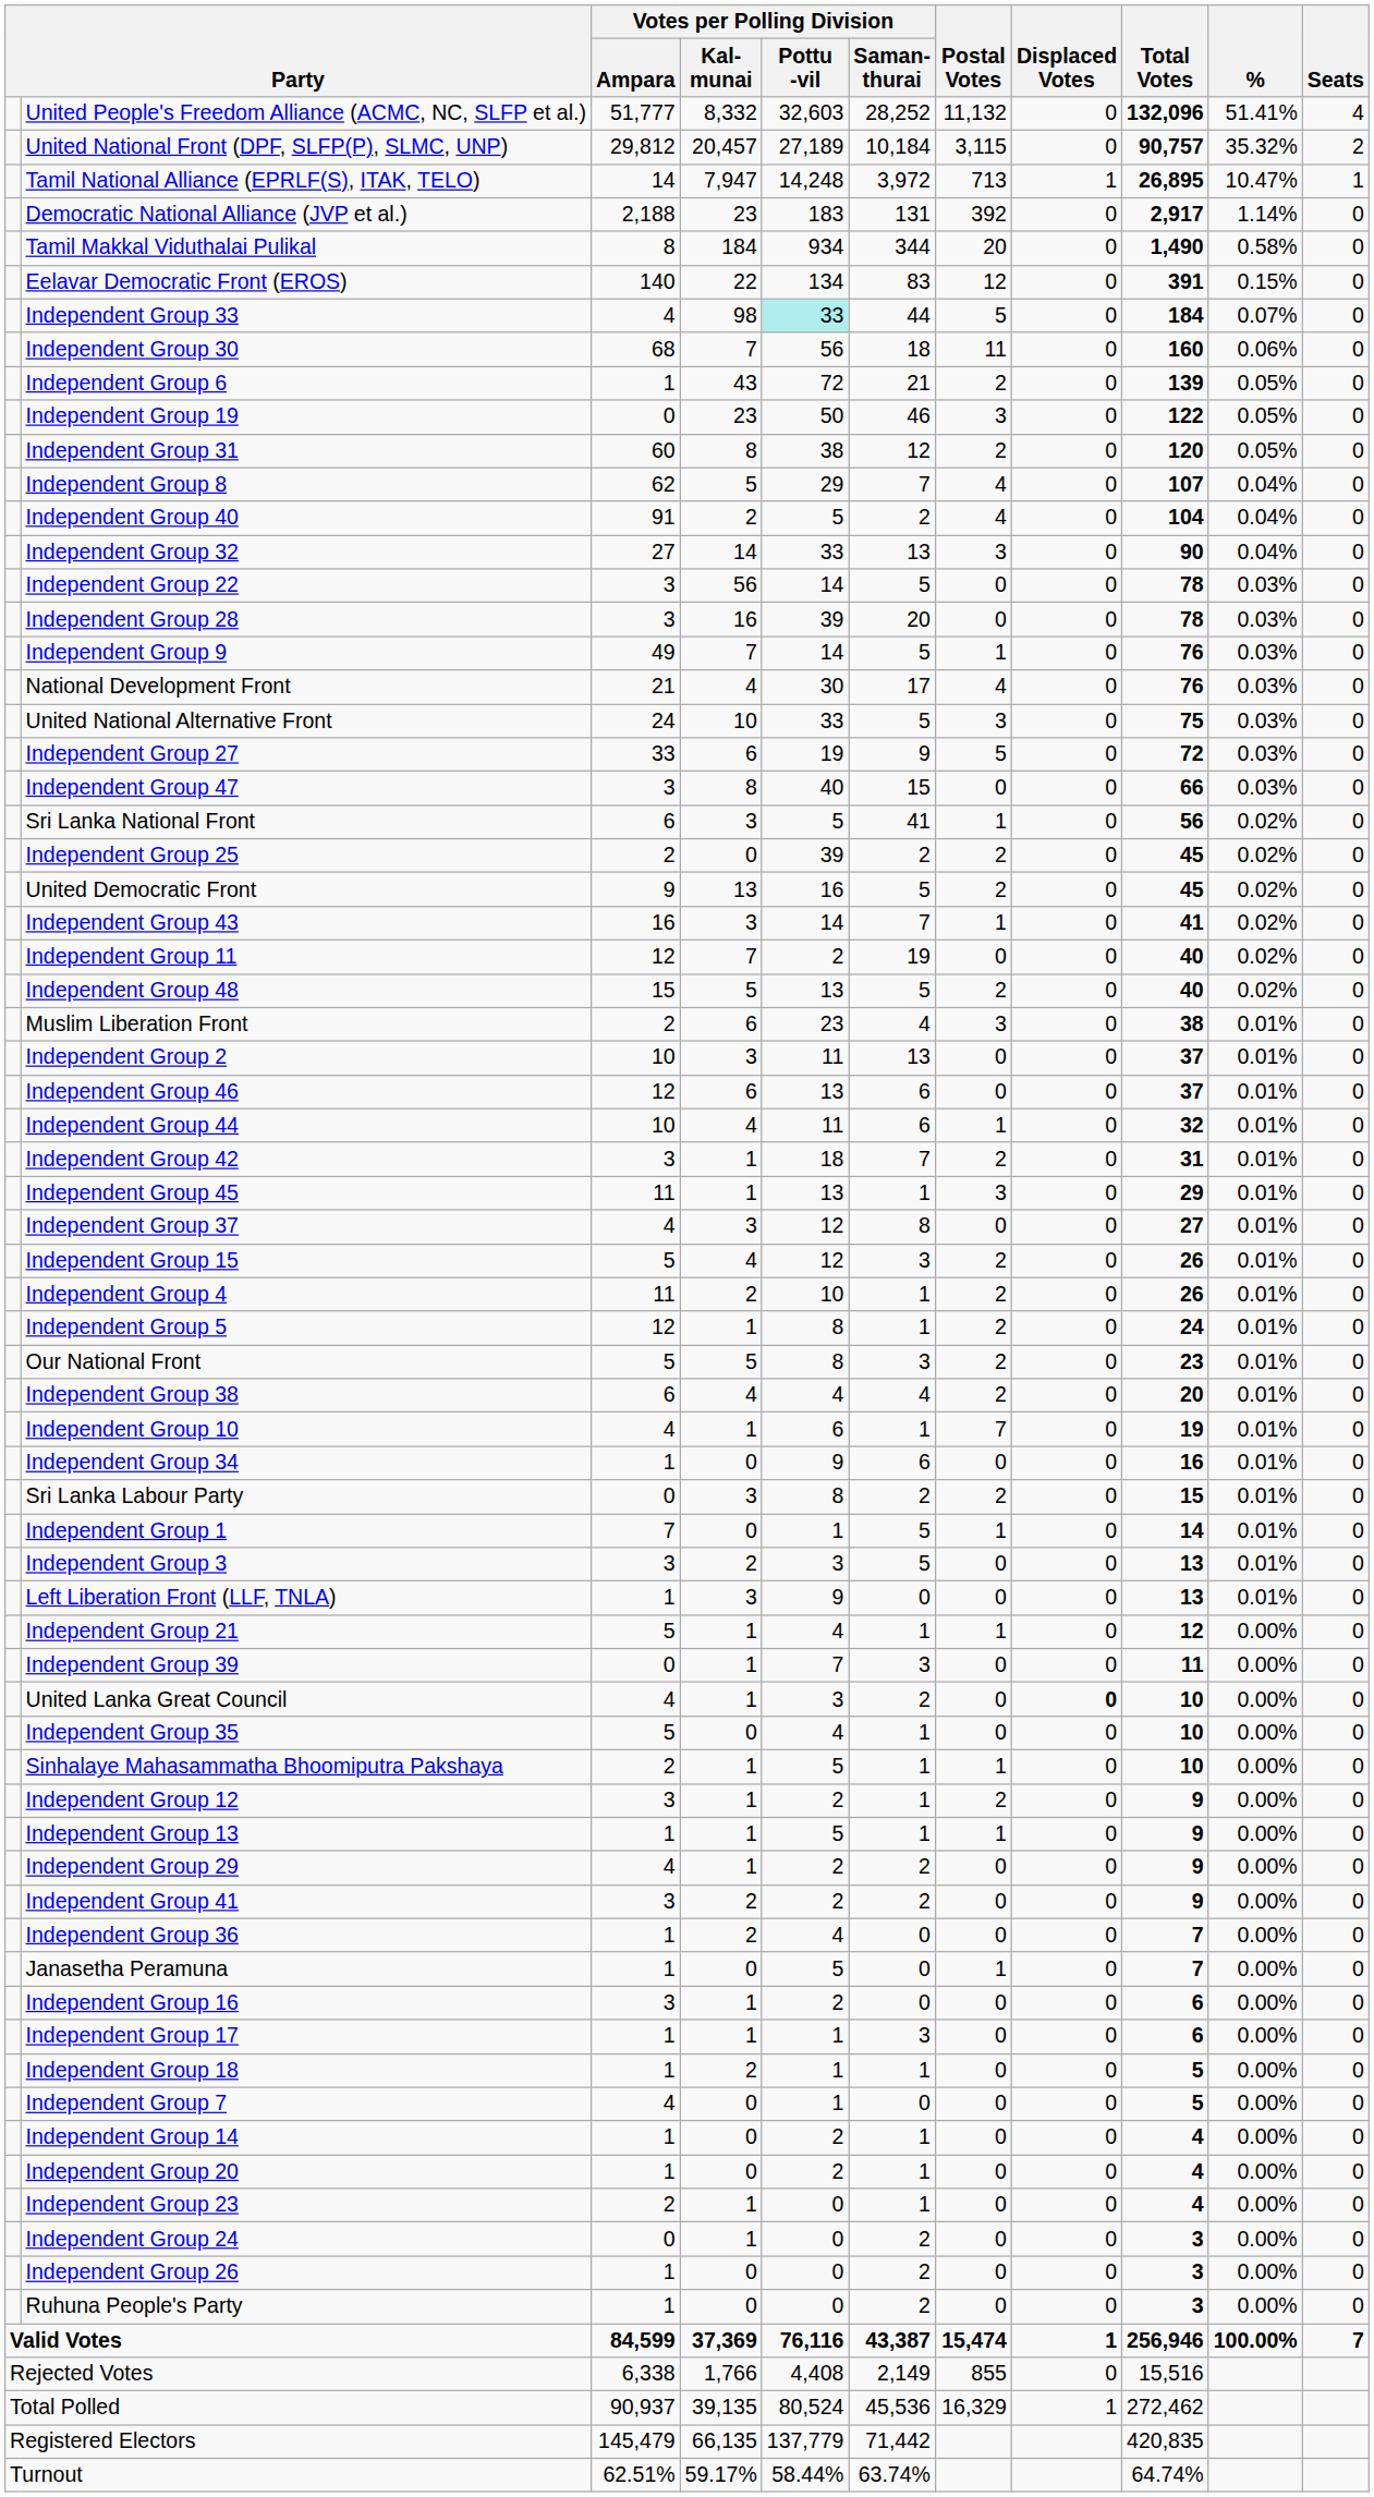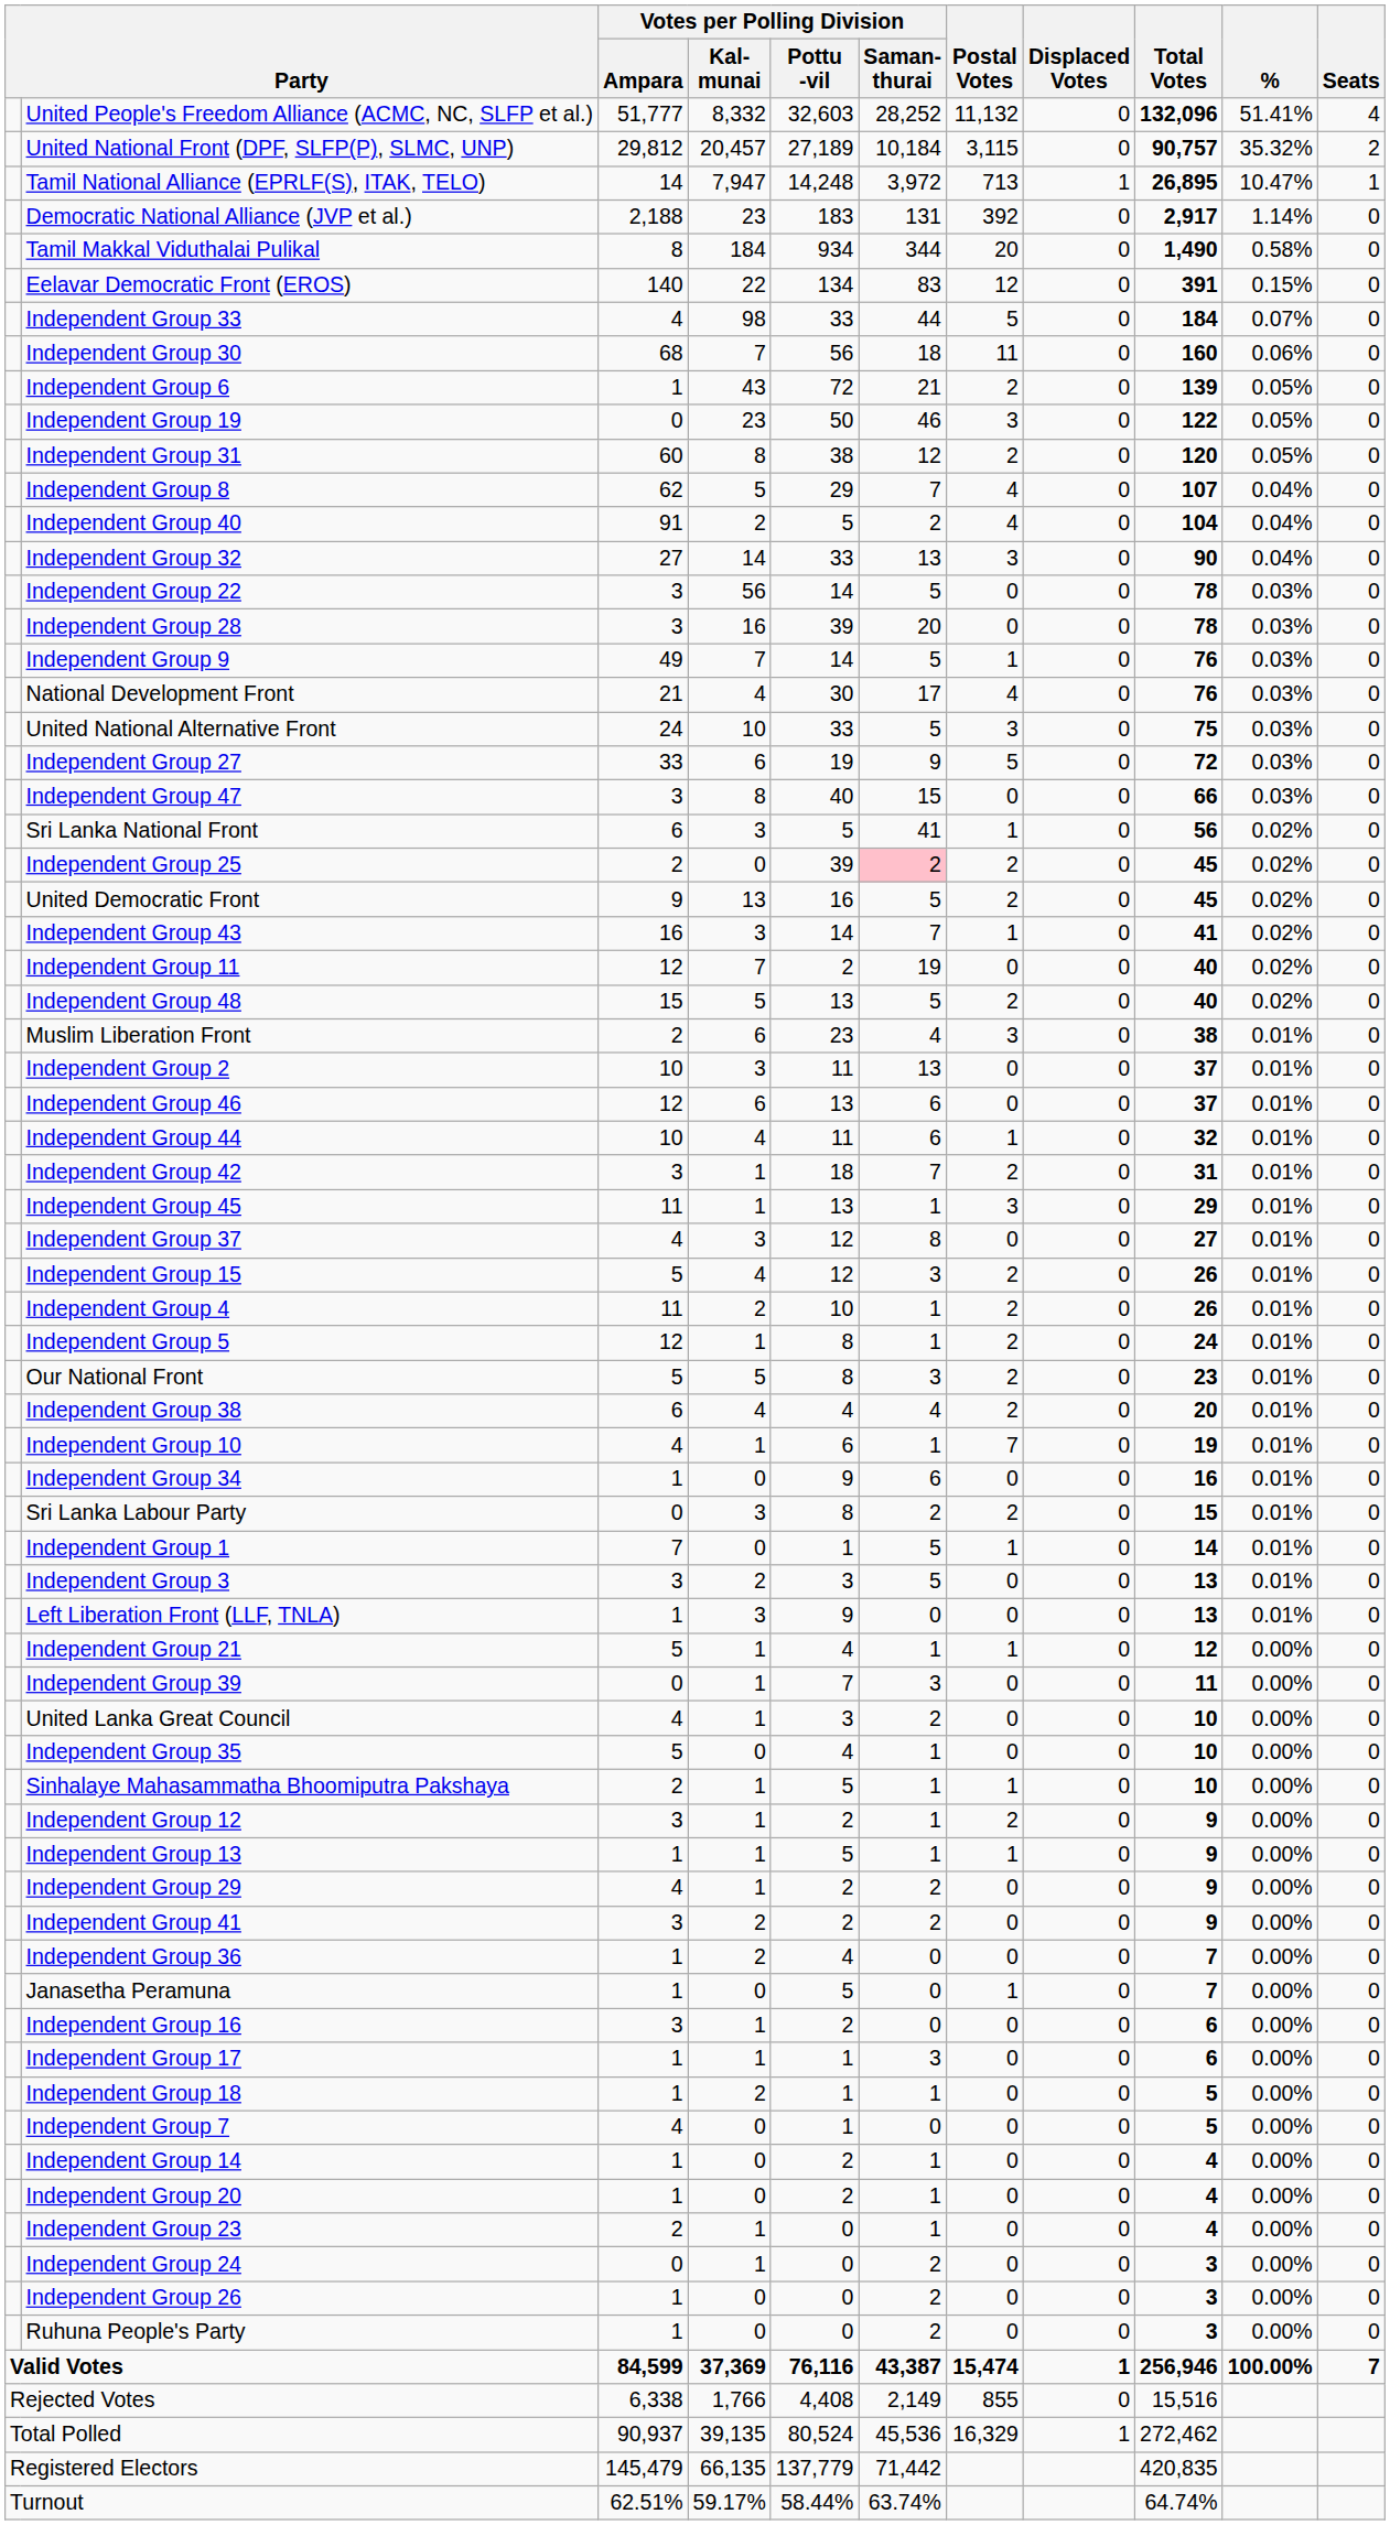Independent Group 33 | Votes per Polling Division / Pottu -vil: paleturquoise background -> no background
Independent Group 25 | Votes per Polling Division / Saman- thurai: no background -> pink background
United Lanka Great Council | Displaced Votes: bold -> normal
